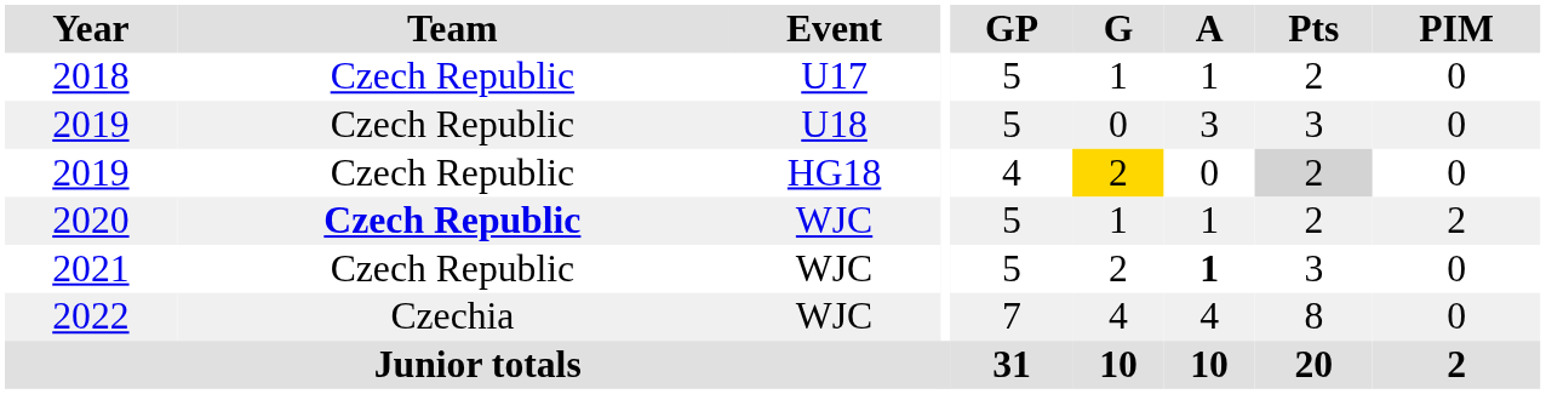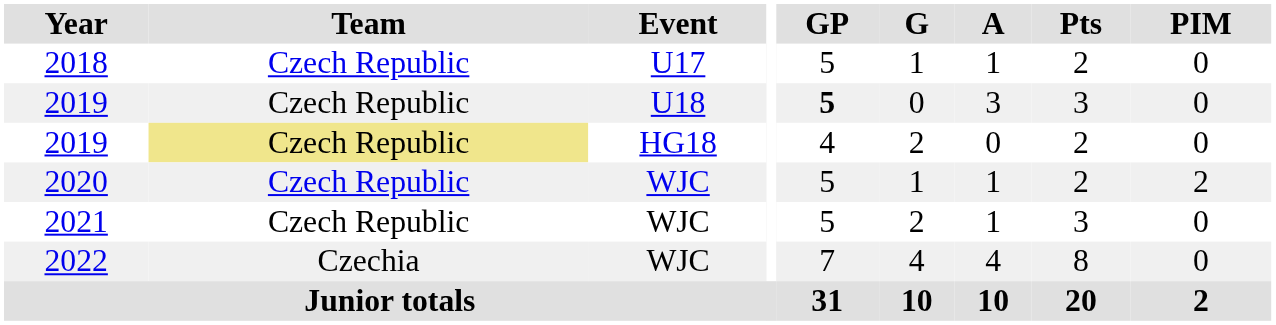2019 / U18 | GP: normal -> bold
2019 / HG18 | Team: no background -> khaki background
2019 / HG18 | G: gold background -> no background
2019 / HG18 | Pts: lightgrey background -> no background
2020 | Team: bold -> normal
2021 | A: bold -> normal
